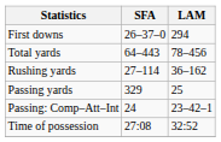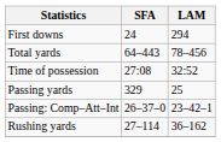First downs | SFA: 26–37–0 -> 24
rows swapped: Rushing yards <-> Time of possession
Passing: Comp–Att–Int | SFA: 24 -> 26–37–0
